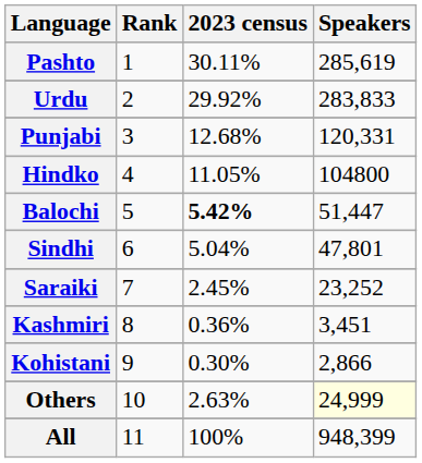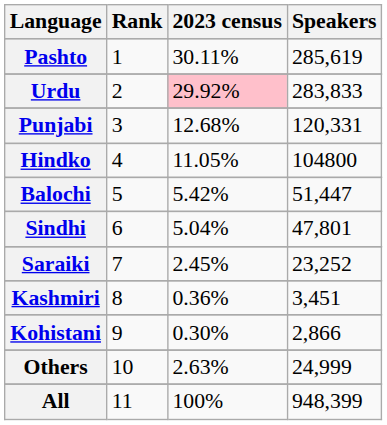Urdu | 2023 census: no background -> pink background
Balochi | 2023 census: bold -> normal
Others | Speakers: lightyellow background -> no background
